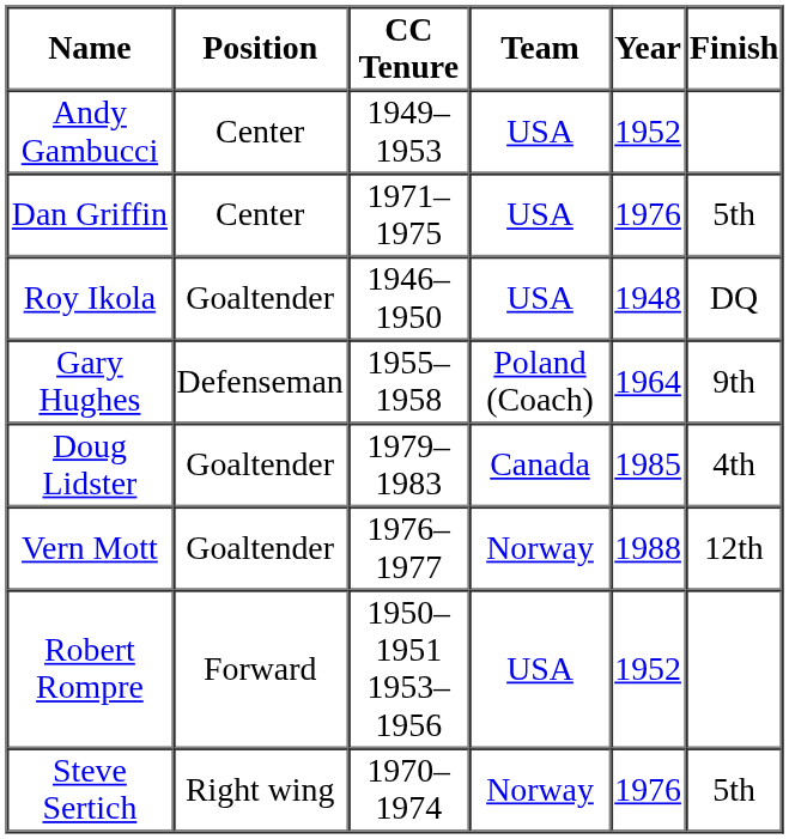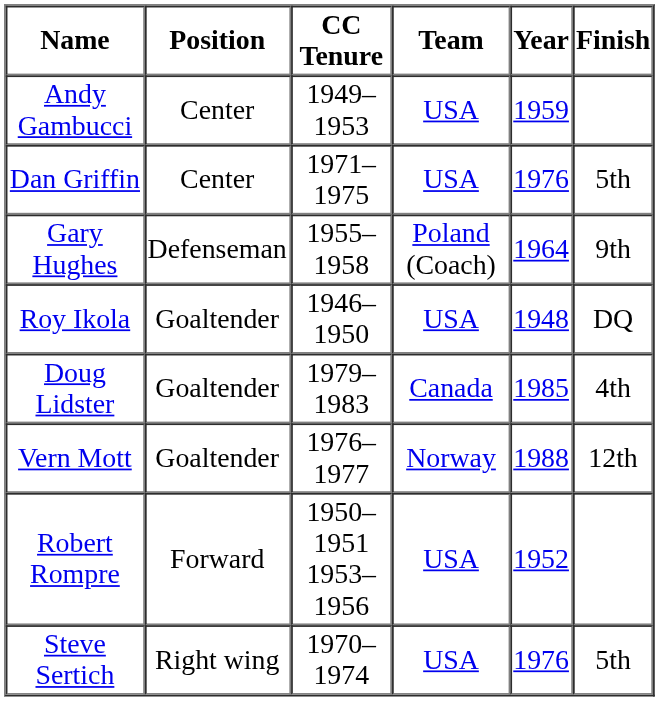Andy Gambucci | Year: 1952 -> 1959
rows swapped: Gary Hughes <-> Roy Ikola
Steve Sertich | Team: Norway -> USA
